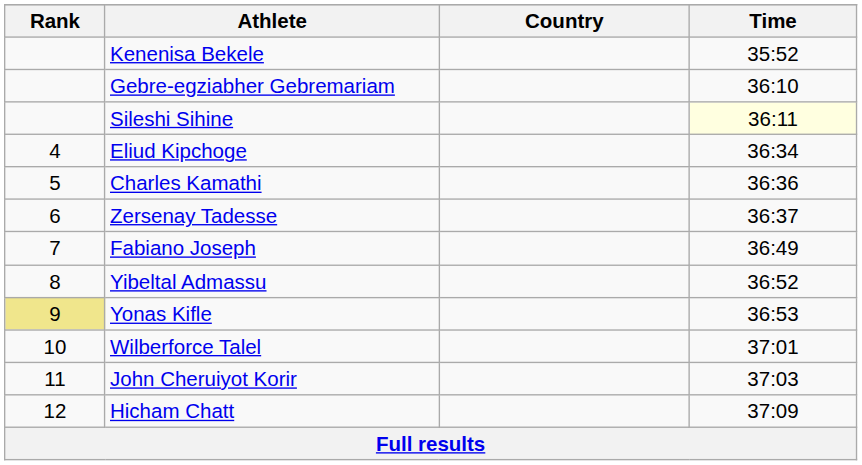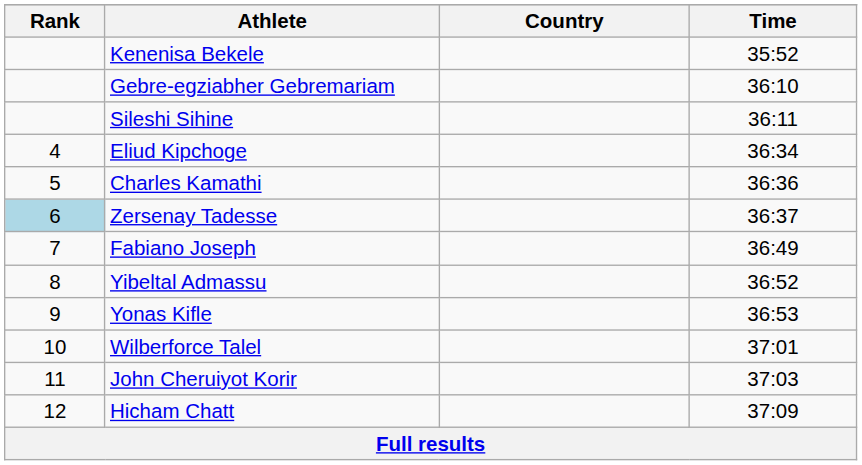Sileshi Sihine | Time: lightyellow background -> no background
Zersenay Tadesse | Rank: no background -> lightblue background
Yonas Kifle | Rank: khaki background -> no background
